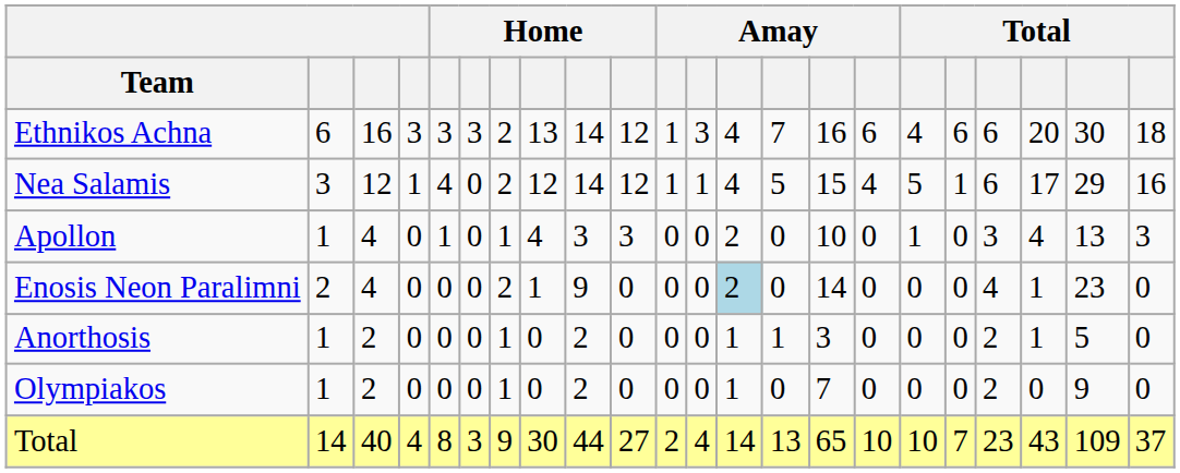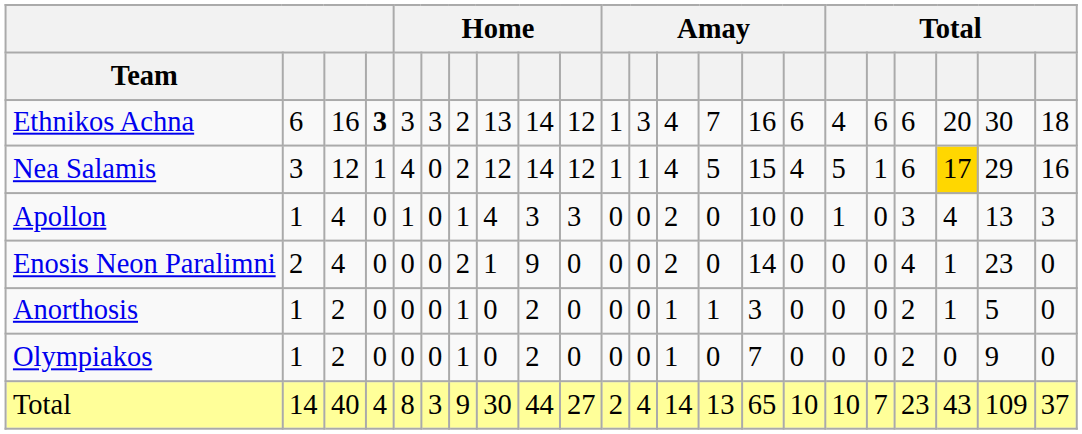Ethnikos Achna | column 4: normal -> bold
Nea Salamis | column 20: no background -> gold background
Enosis Neon Paralimni | column 13: lightblue background -> no background
